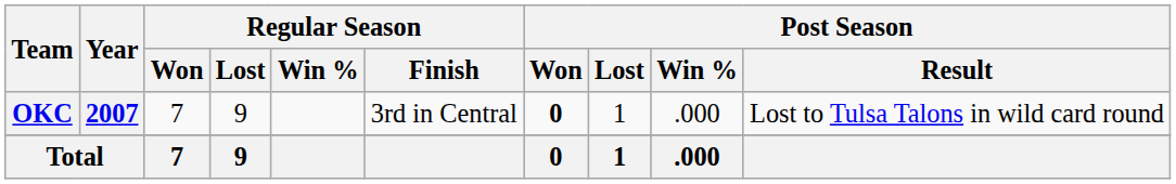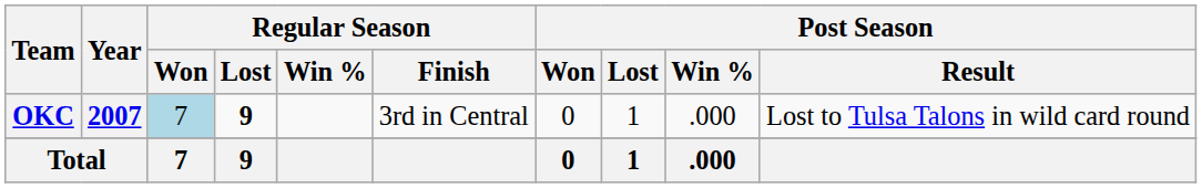OKC | Regular Season / Won: no background -> lightblue background
OKC | Regular Season / Lost: normal -> bold
OKC | Post Season / Won: bold -> normal
